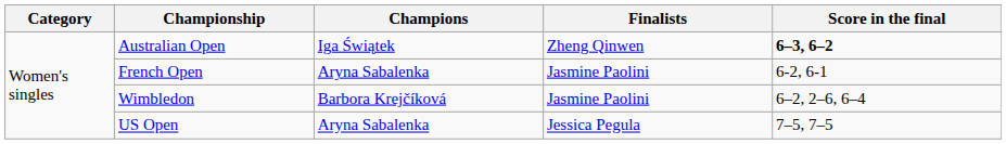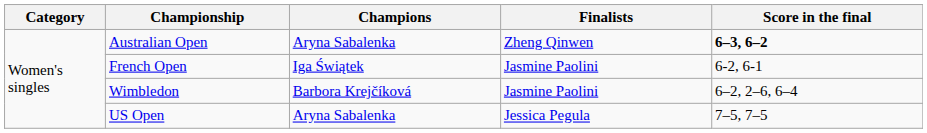Australian Open | Champions: Iga Świątek -> Aryna Sabalenka
French Open | Champions: Aryna Sabalenka -> Iga Świątek
